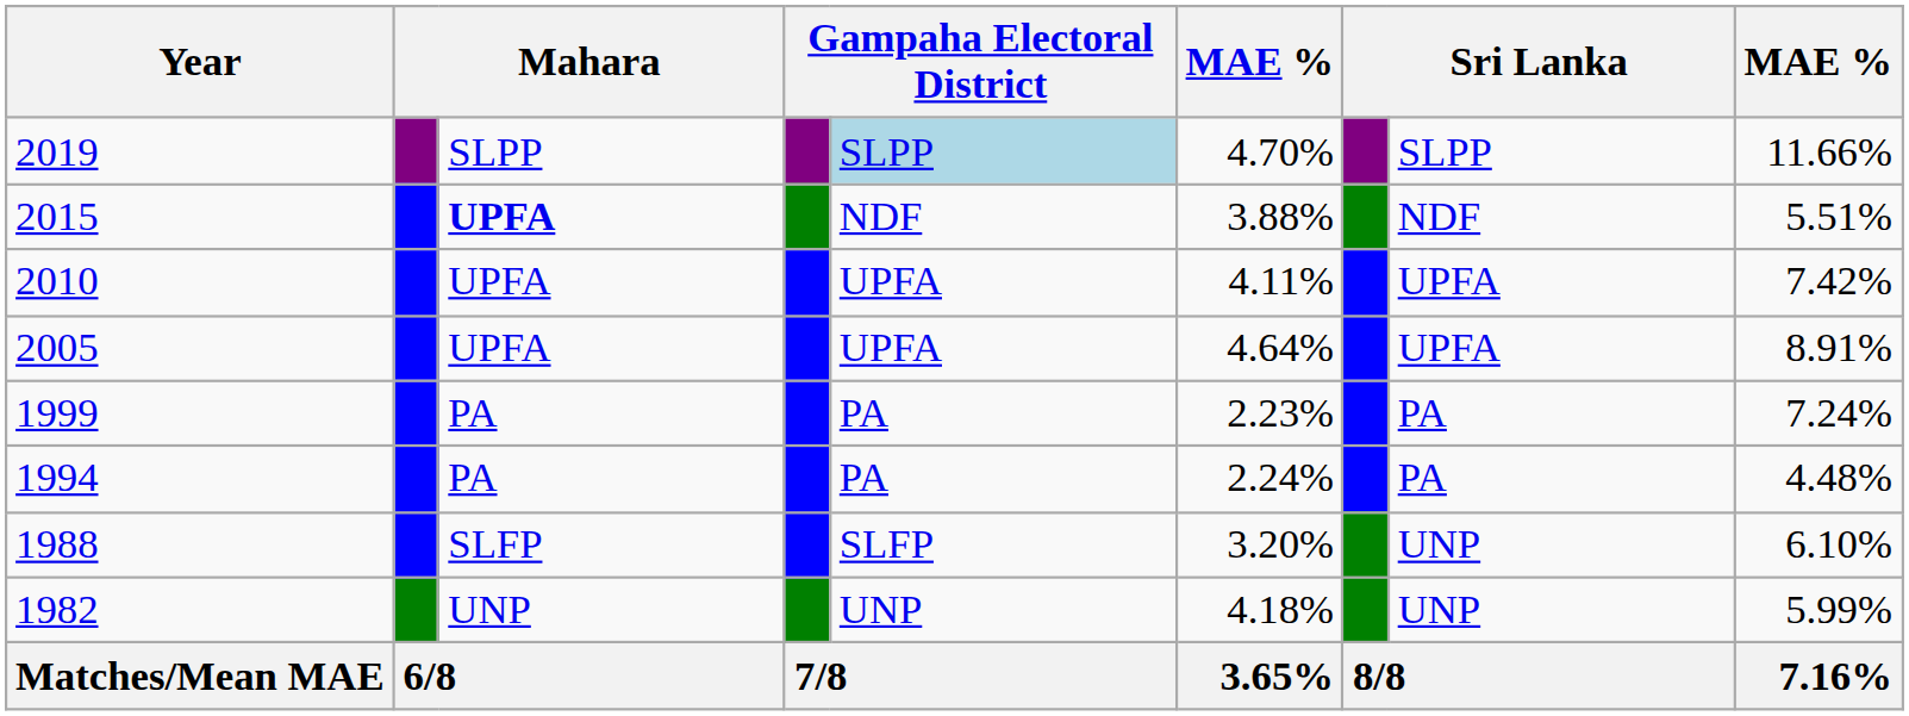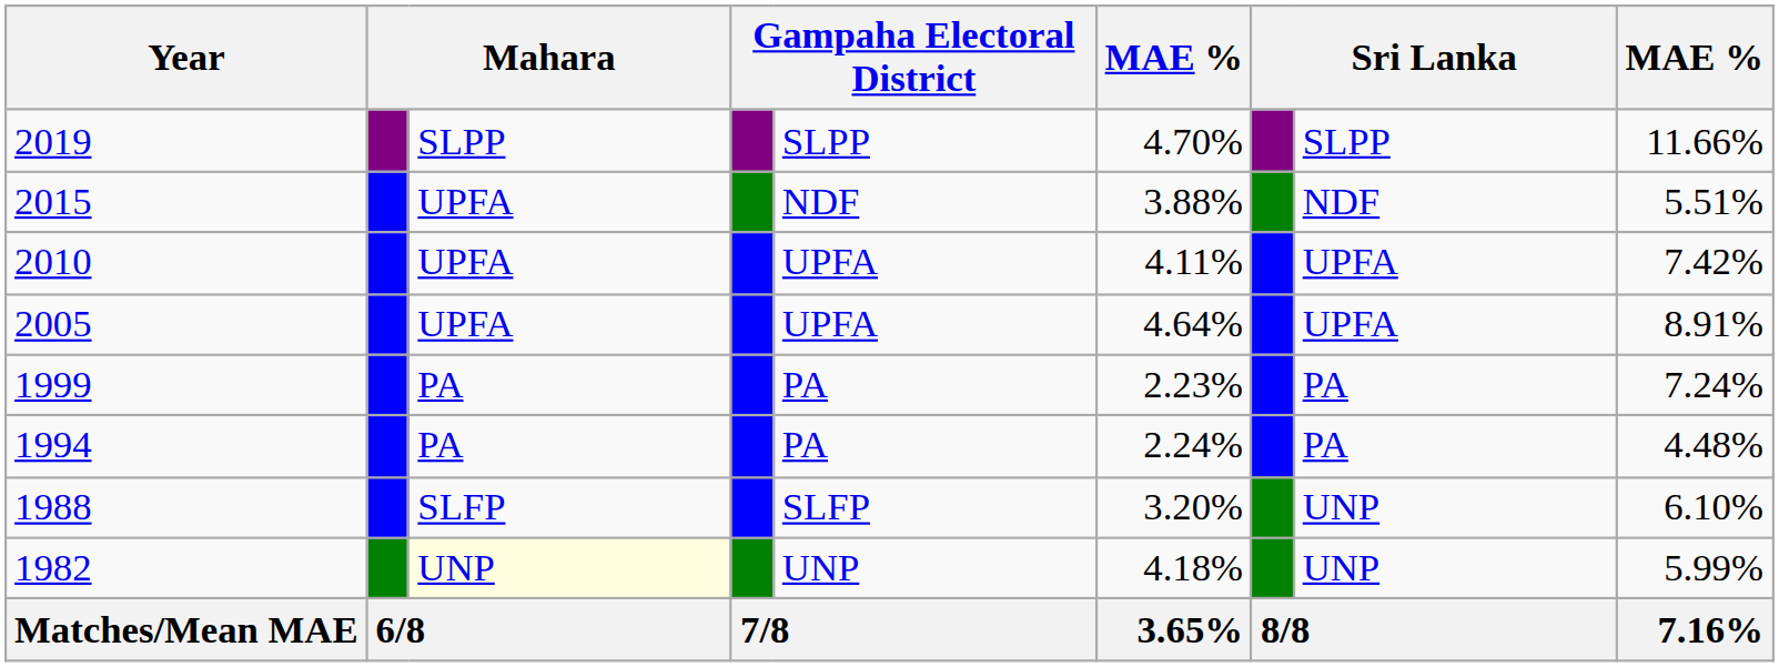2019 | column 5: lightblue background -> no background
2015 | column 3: bold -> normal
1982 | column 3: no background -> lightyellow background
